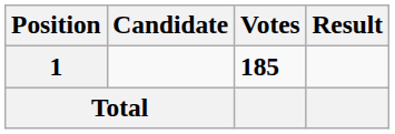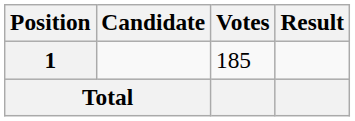1 | Votes: bold -> normal
